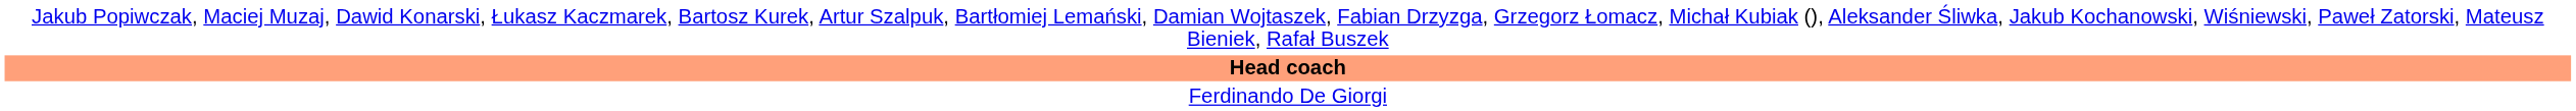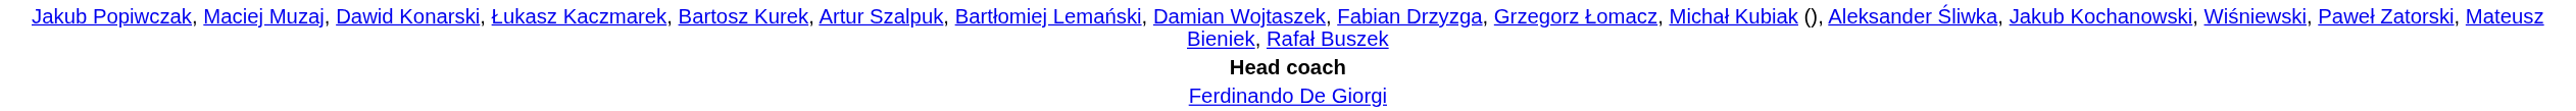row 2 | column 1: lightsalmon background -> no background
